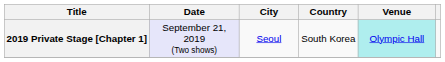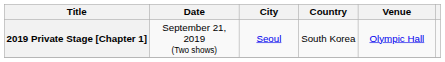2019 Private Stage [Chapter 1] | Date: lavender background -> no background
2019 Private Stage [Chapter 1] | Venue: paleturquoise background -> no background
